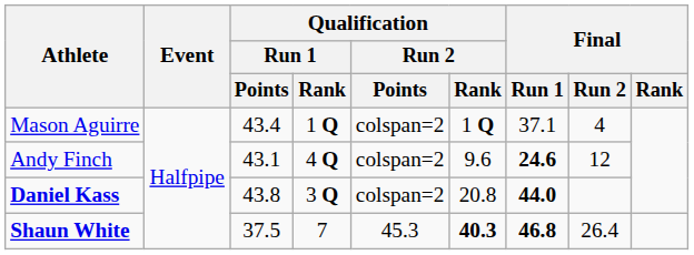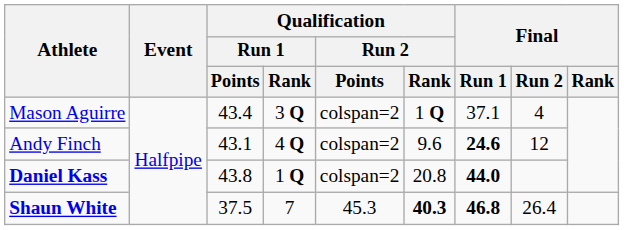Mason Aguirre | Qualification / Run 1 / Rank: 1 Q -> 3 Q
Daniel Kass | Qualification / Run 1 / Rank: 3 Q -> 1 Q
